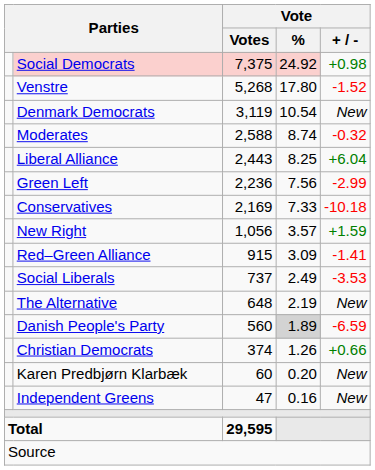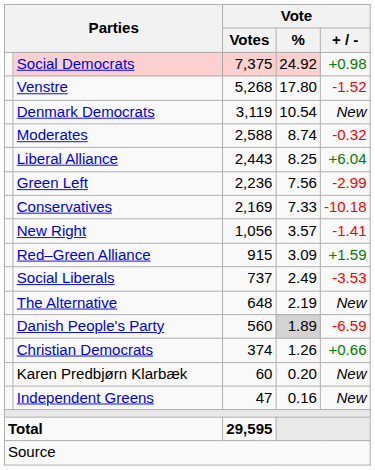New Right | Vote / + / -: +1.59 -> -1.41
Red–Green Alliance | Vote / + / -: -1.41 -> +1.59
